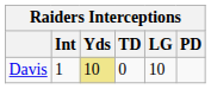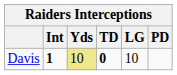Davis | Int: normal -> bold
Davis | TD: normal -> bold
